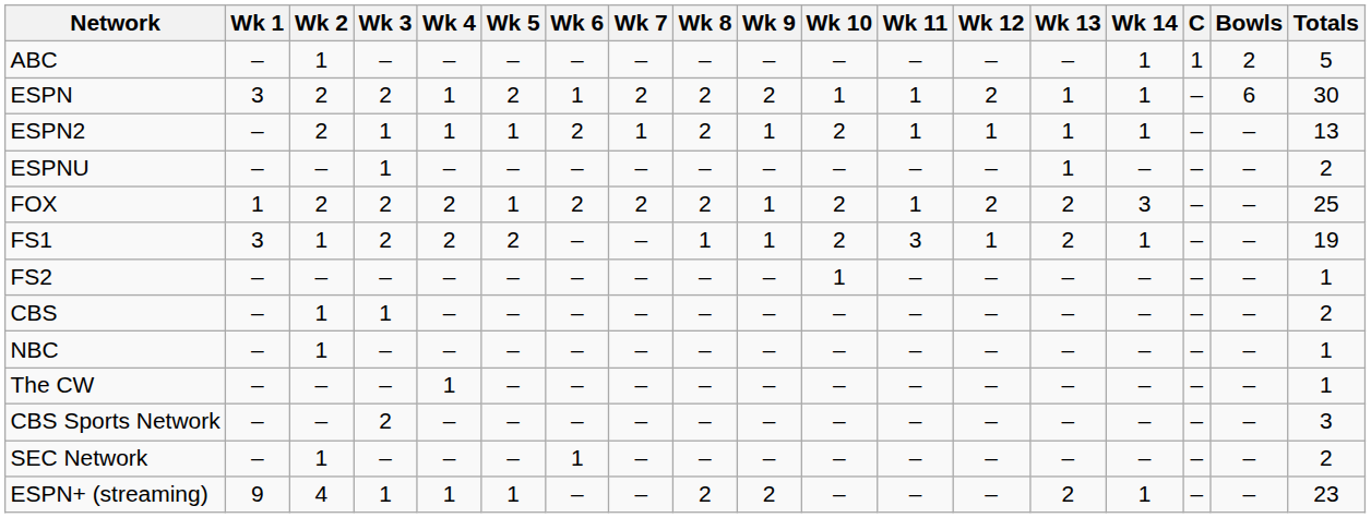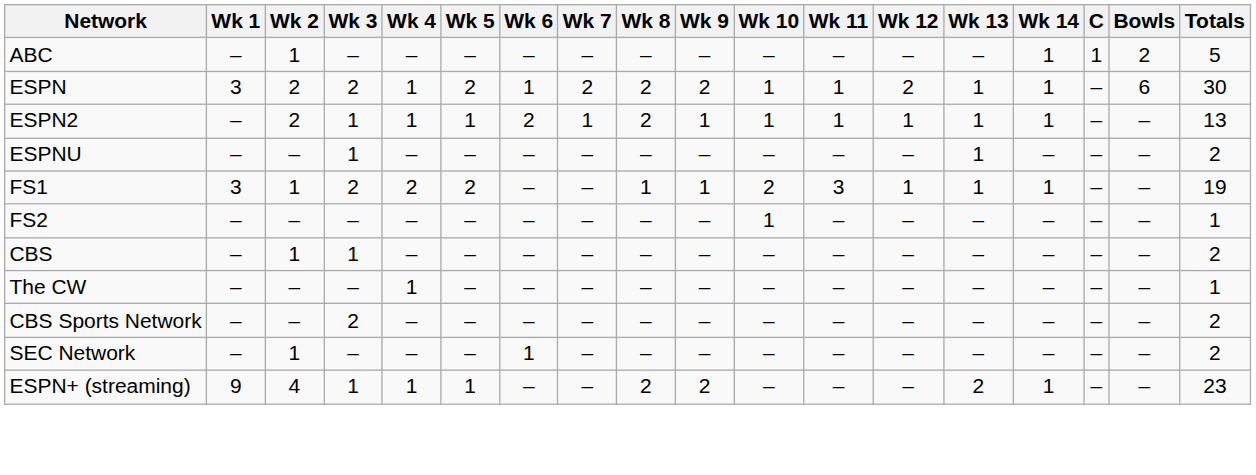ESPN2 | Wk 10: 2 -> 1
- row: FOX | 1 | 2 | 2 | 2 | 1 | 2 | 2 | 2 | 1 | 2 | 1 | 2 | 2 | 3 | – | – | 25
FS1 | Wk 13: 2 -> 1
- row: NBC | – | 1 | – | – | – | – | – | – | – | – | – | – | – | – | – | – | 1
CBS Sports Network | Totals: 3 -> 2
